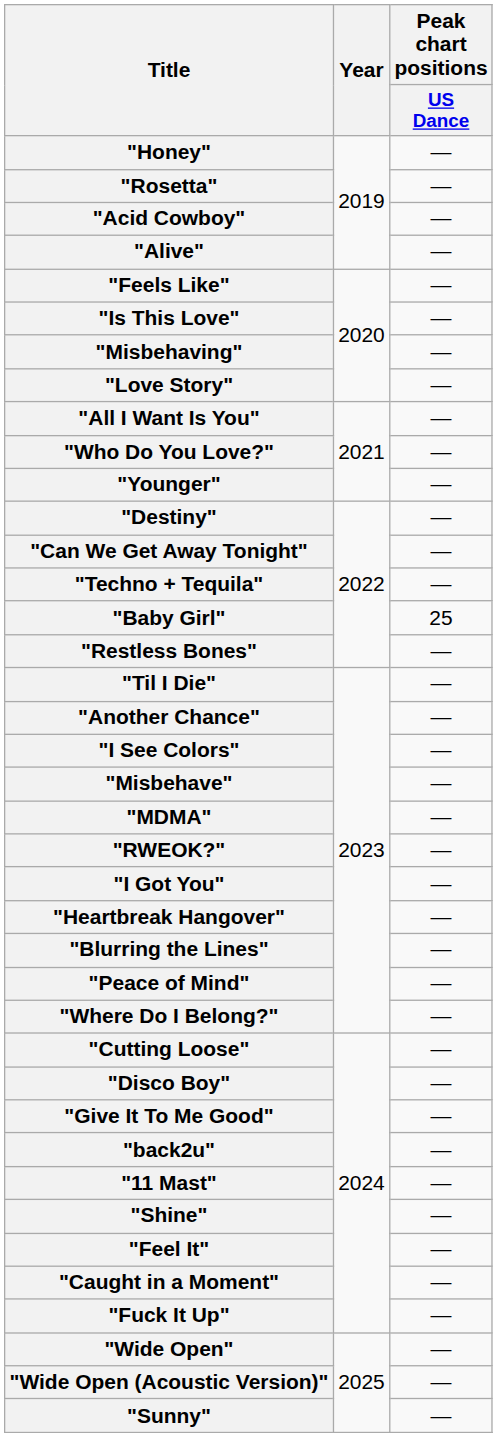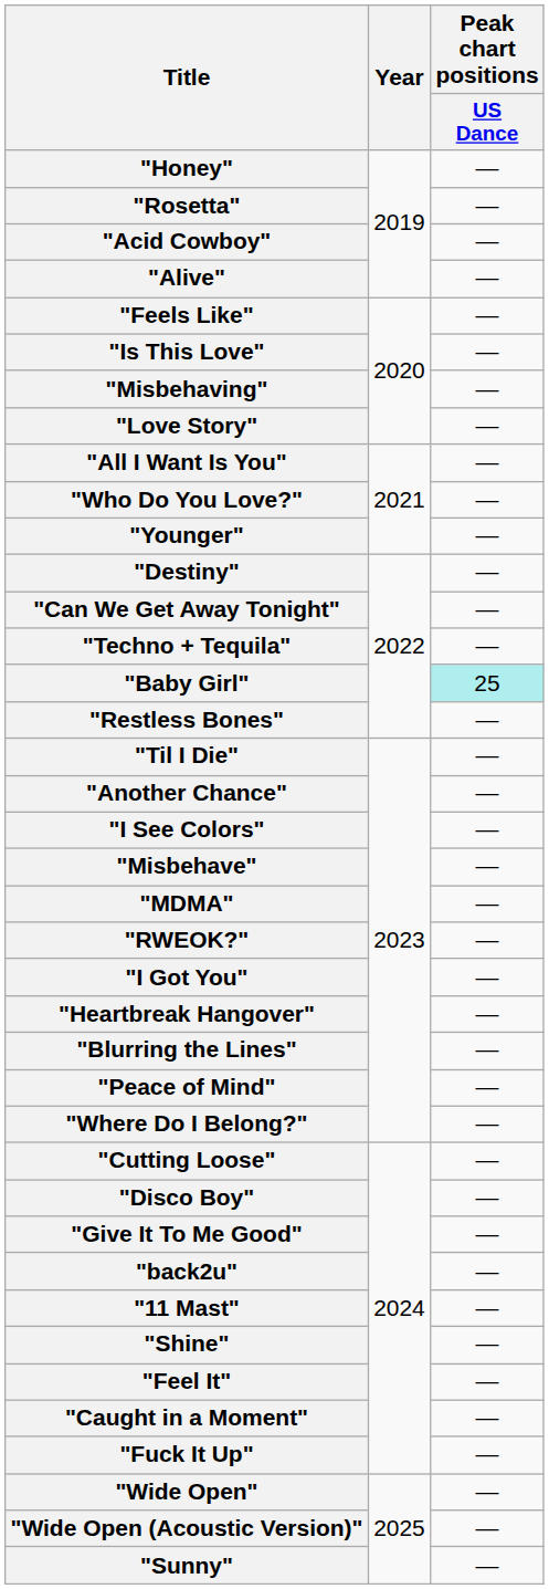"Baby Girl" | Peak chart positions / US Dance: no background -> paleturquoise background
